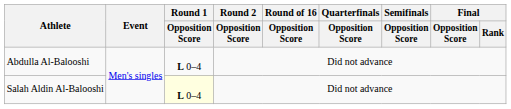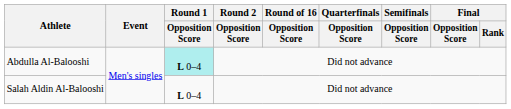Abdulla Al-Balooshi | Round 1 / Opposition Score: no background -> paleturquoise background
Salah Aldin Al-Balooshi | Round 1 / Opposition Score: lightyellow background -> no background
